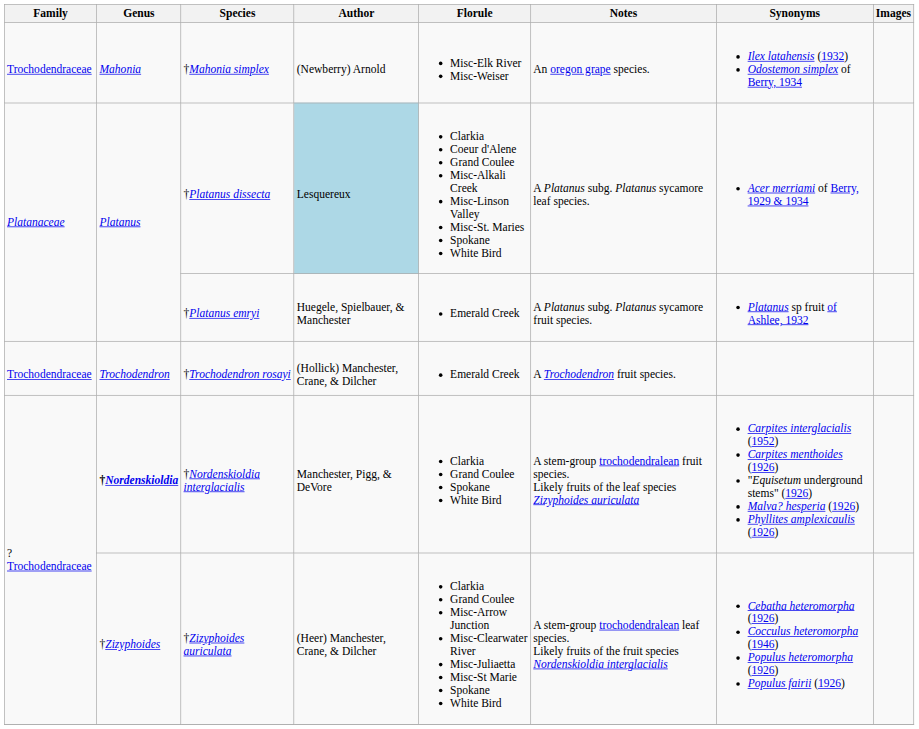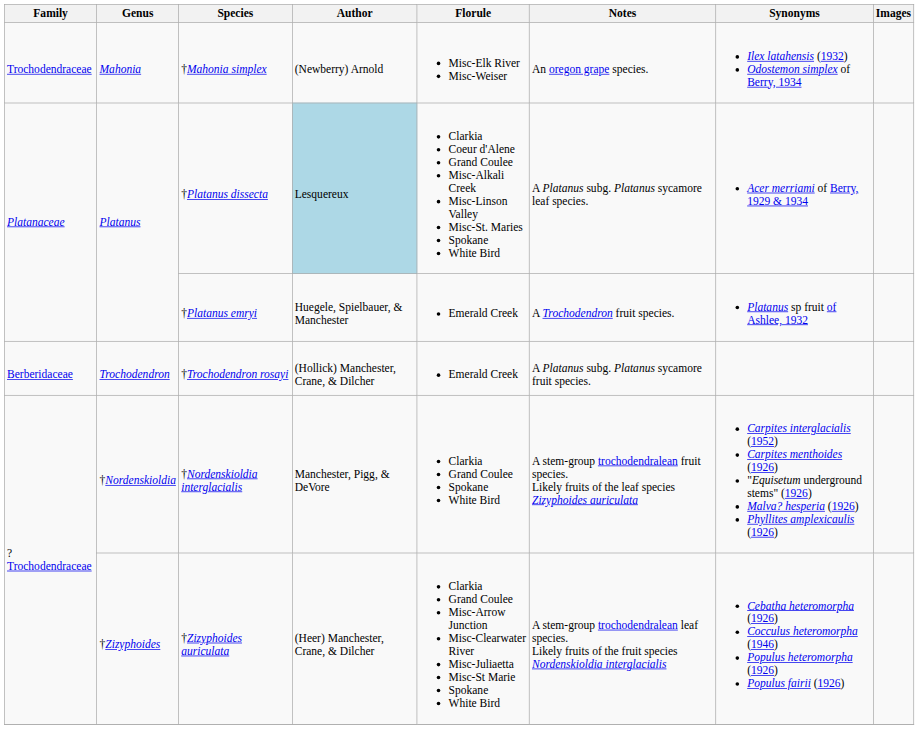†Platanus emryi | Notes: A Platanus subg. Platanus sycamore fruit species. -> A Trochodendron fruit species.
†Trochodendron rosayi | Family: Trochodendraceae -> Berberidaceae
†Trochodendron rosayi | Notes: A Trochodendron fruit species. -> A Platanus subg. Platanus sycamore fruit species.
†Nordenskioldia interglacialis | Genus: bold -> normal
